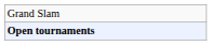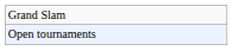row 2 | column 1: bold -> normal
